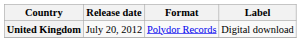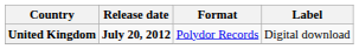United Kingdom | Release date: normal -> bold
